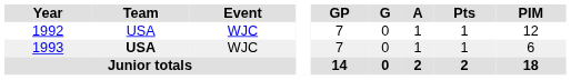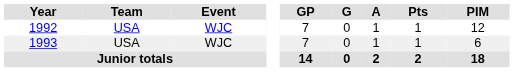1993 | Team: bold -> normal
